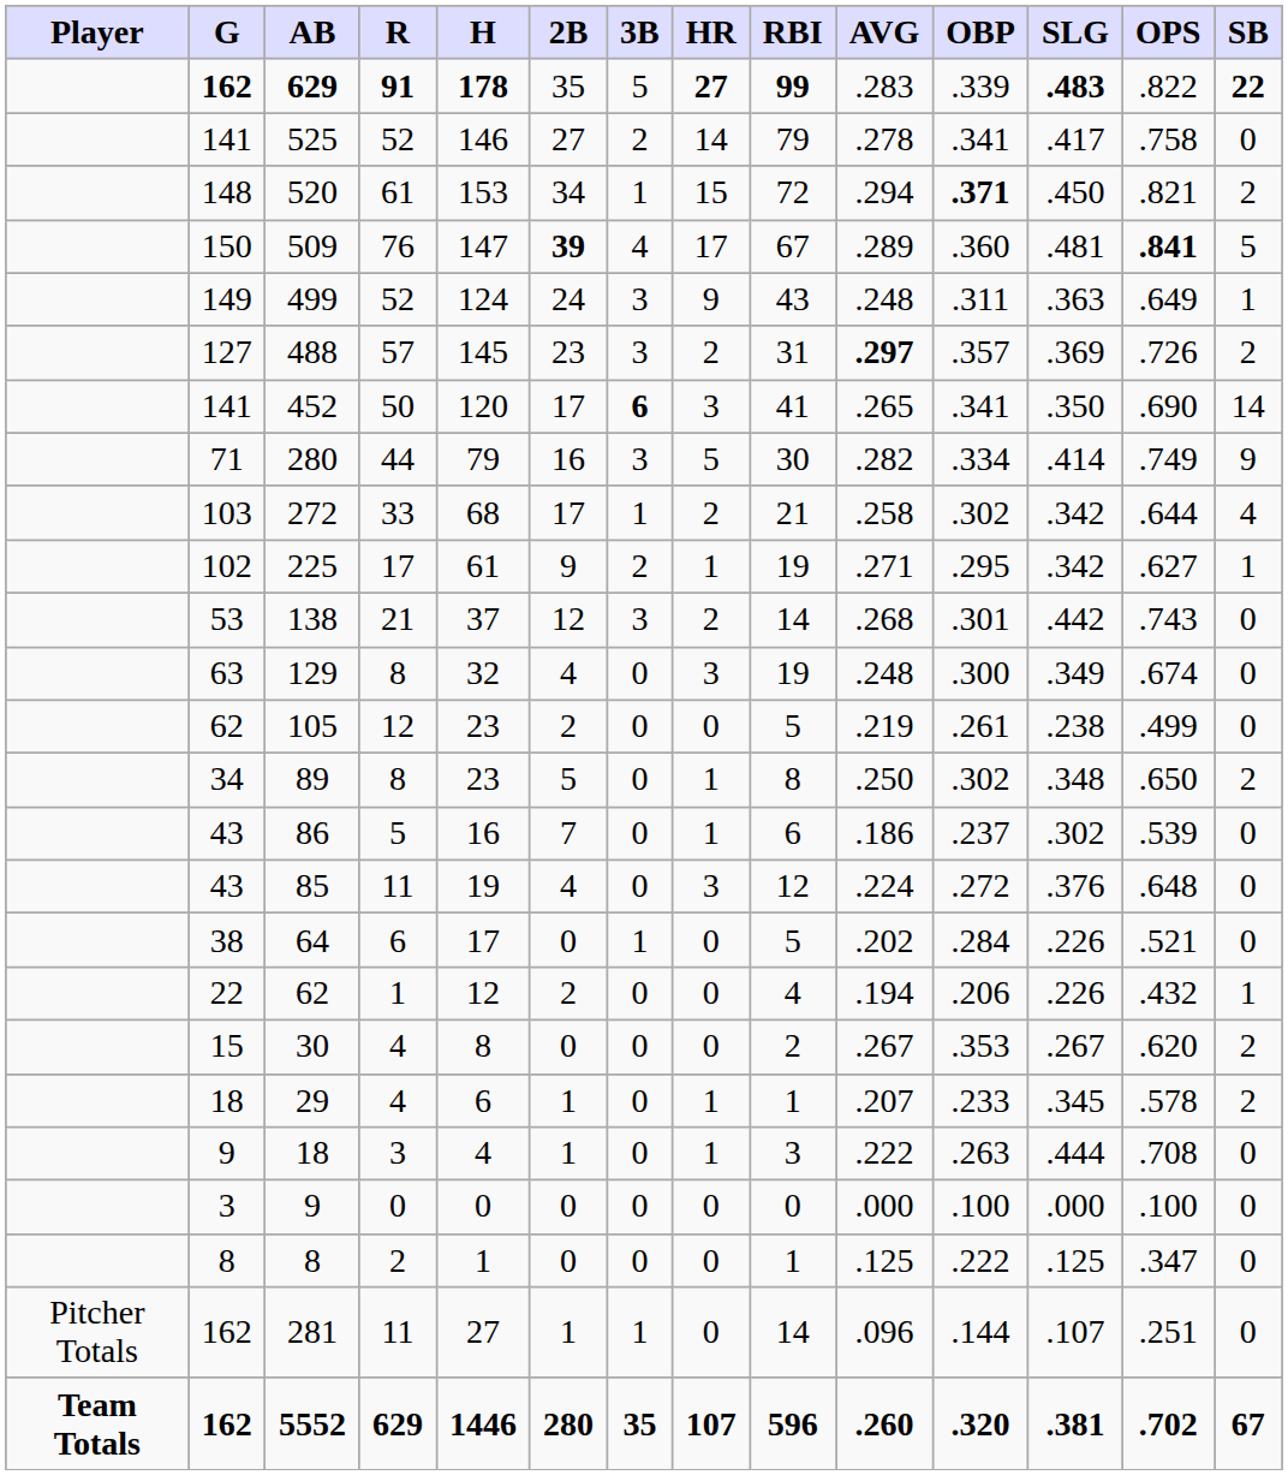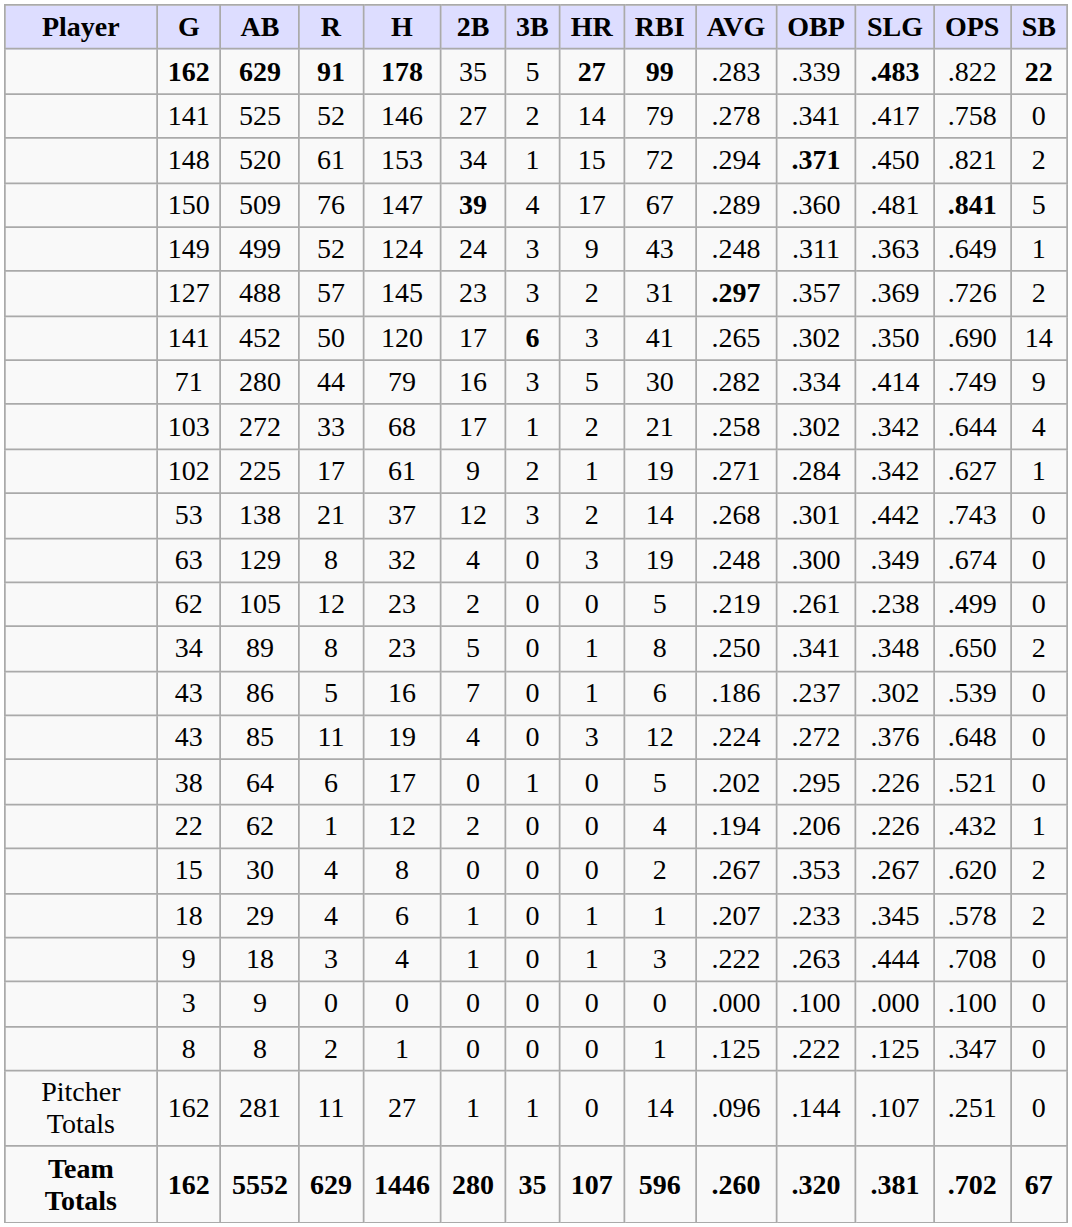452 | OBP: .341 -> .302
225 | OBP: .295 -> .284
89 | OBP: .302 -> .341
64 | OBP: .284 -> .295
